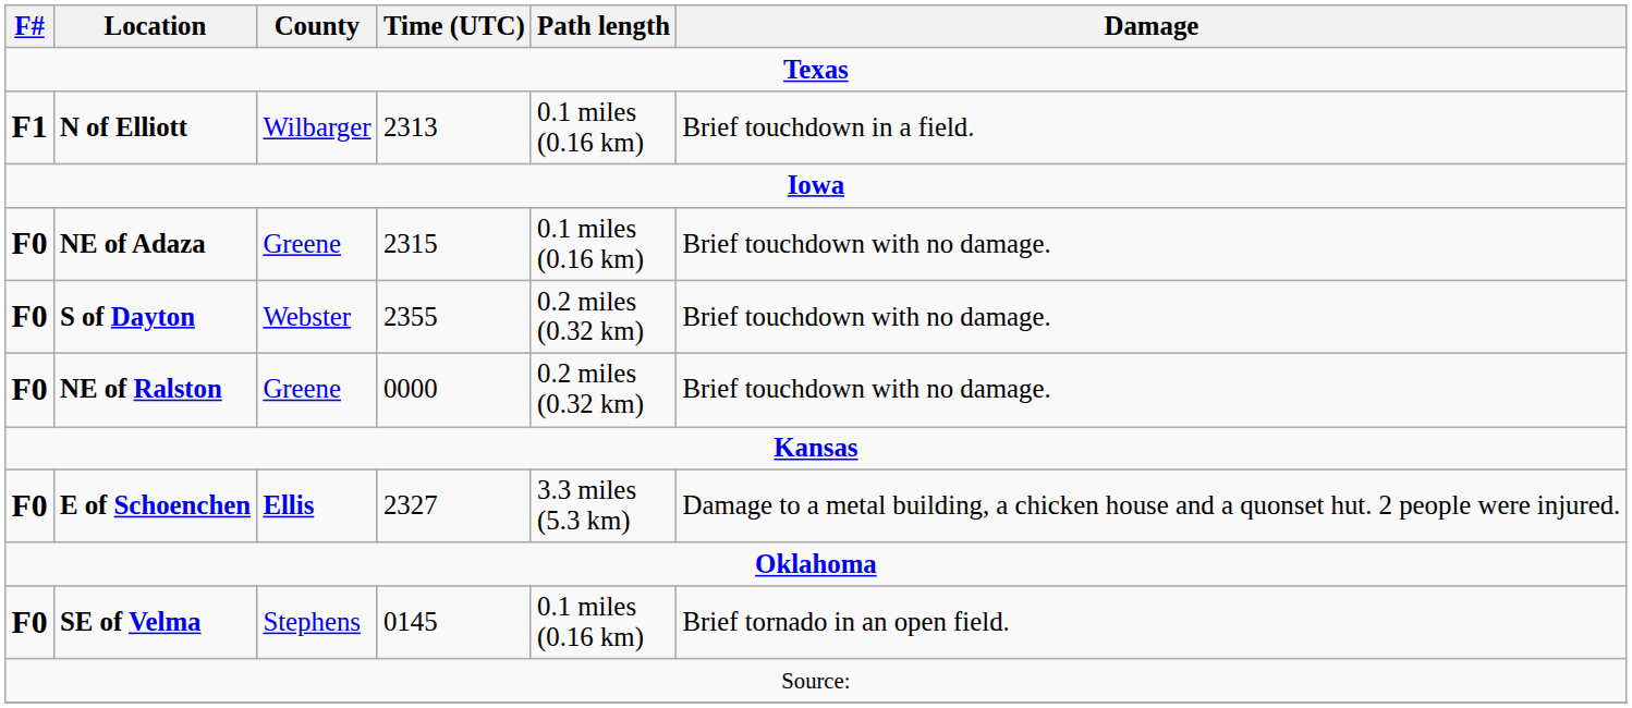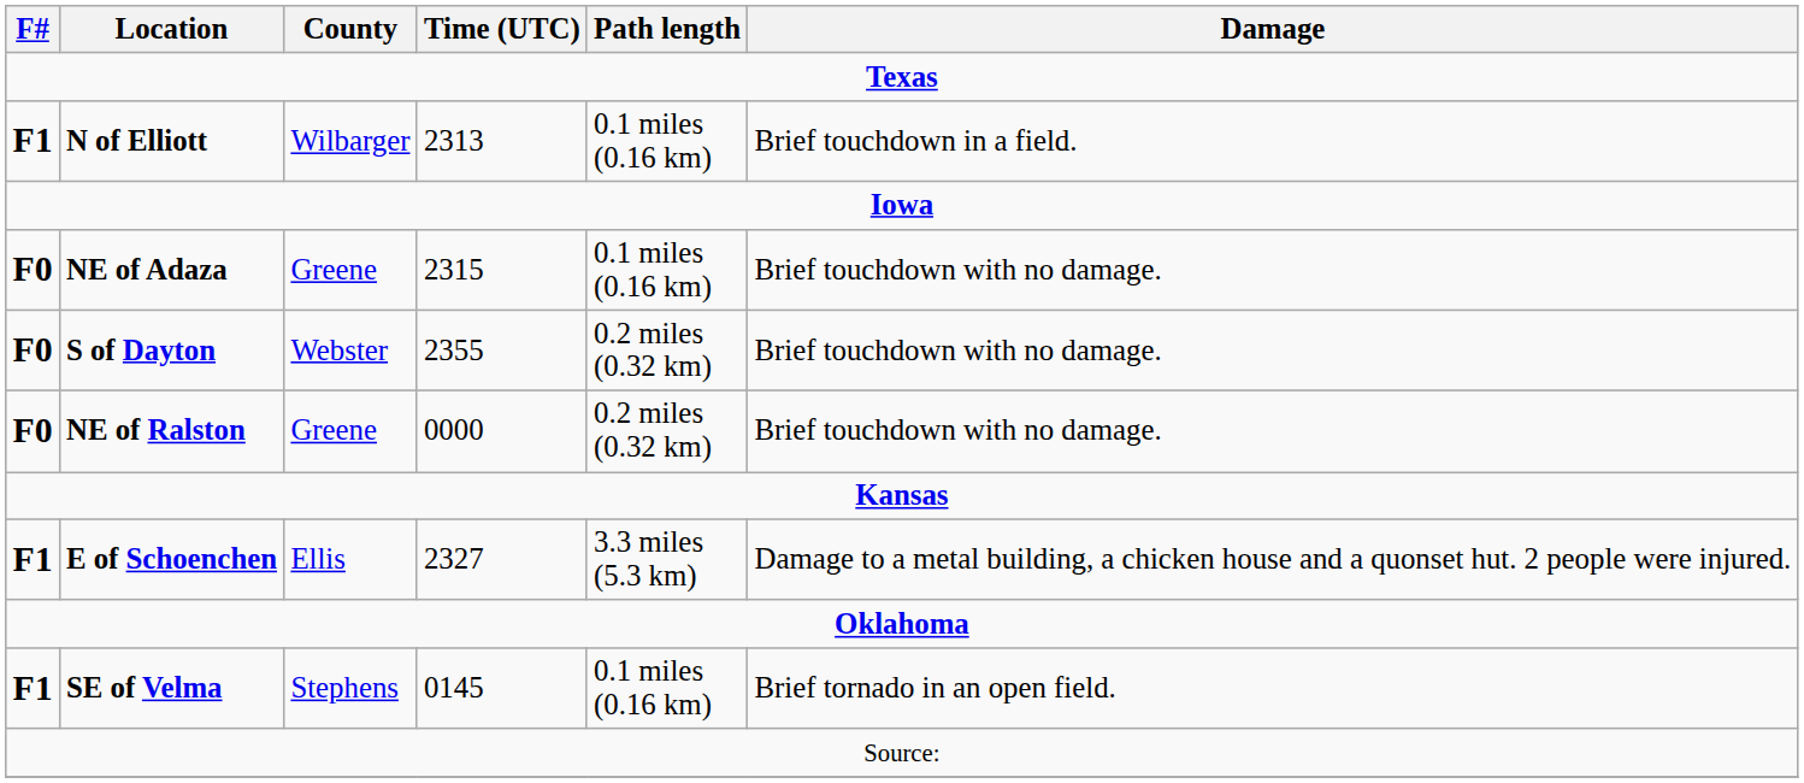E of Schoenchen | F#: F0 -> F1
E of Schoenchen | County: bold -> normal
SE of Velma | F#: F0 -> F1
